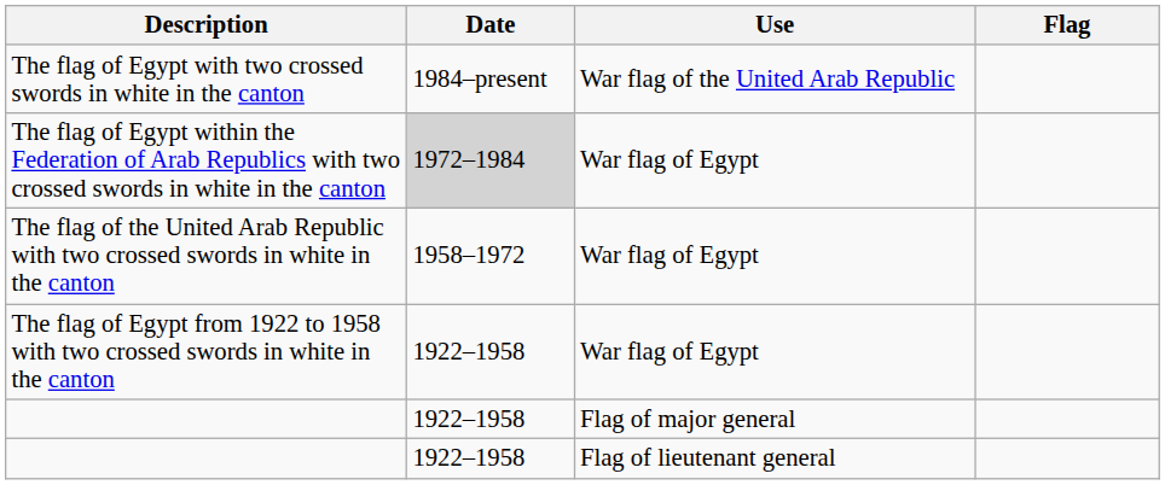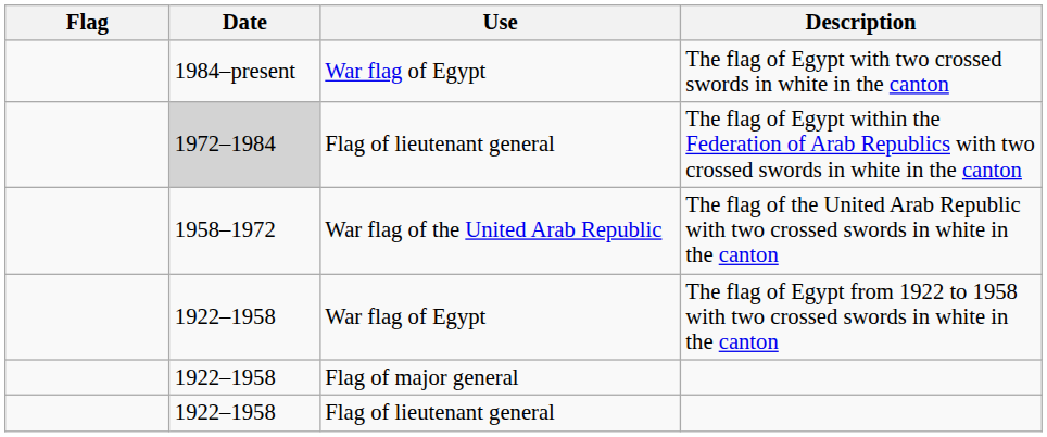columns swapped: Flag <-> Description
row 2 | Use: War flag of the United Arab Republic -> War flag of Egypt
row 3 | Use: War flag of Egypt -> Flag of lieutenant general
row 4 | Use: War flag of Egypt -> War flag of the United Arab Republic
